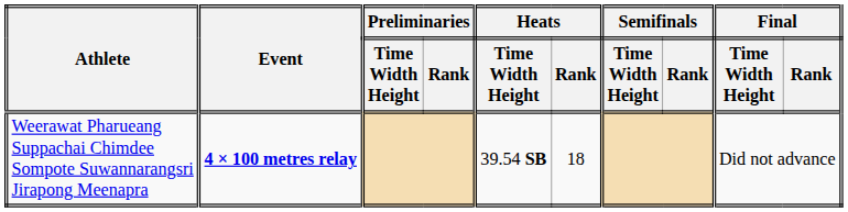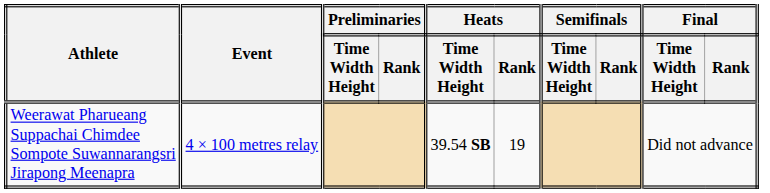row 3 | Event: bold -> normal
row 3 | Heats / Rank: 18 -> 19
